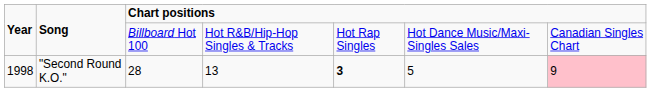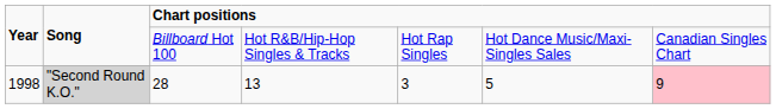1998 | Song: no background -> lightgrey background
1998 | column 5: bold -> normal
